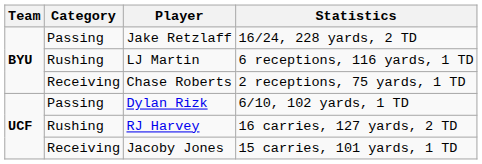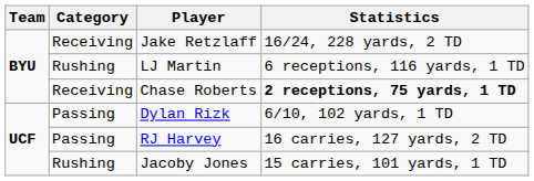Jake Retzlaff | Category: Passing -> Receiving
Chase Roberts | Statistics: normal -> bold
RJ Harvey | Category: Rushing -> Passing
Jacoby Jones | Category: Receiving -> Rushing
